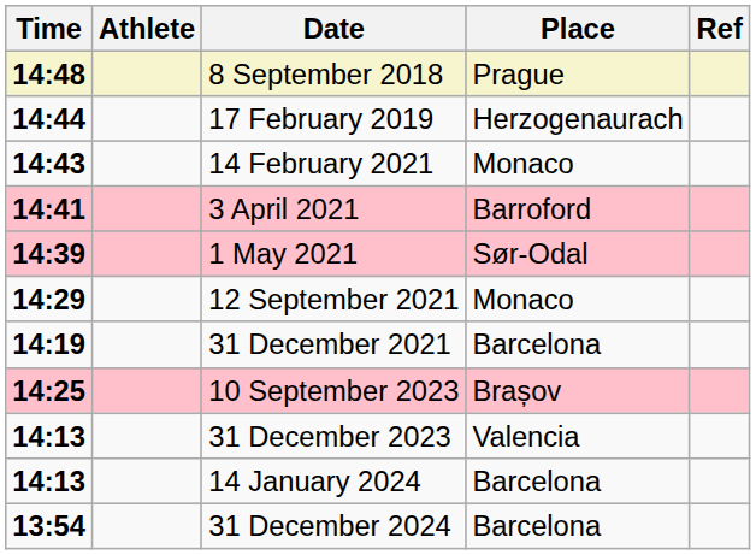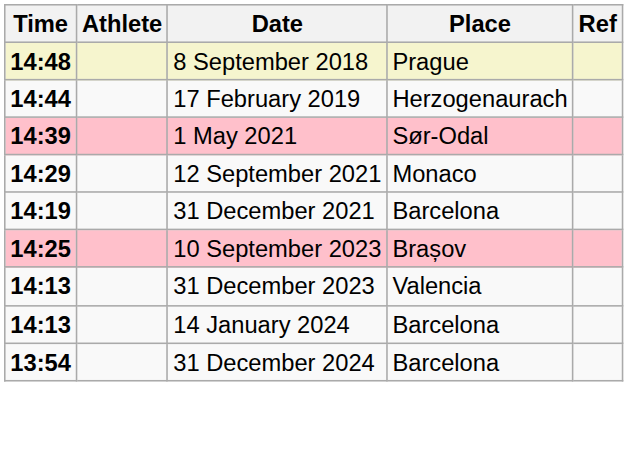- row: 14:43 | 14 February 2021 | Monaco
- row: 14:41 | 3 April 2021 | Barroford
